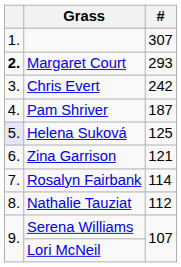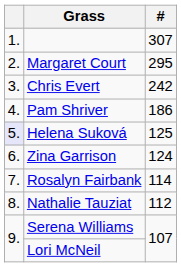Margaret Court | column 1: bold -> normal
Margaret Court | #: 293 -> 295
Pam Shriver | #: 187 -> 186
Zina Garrison | #: 121 -> 124
